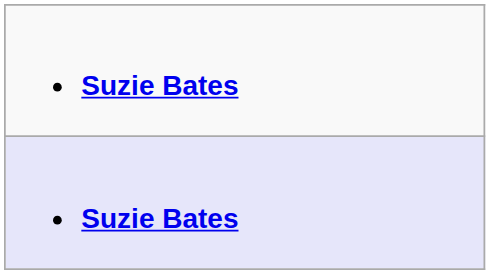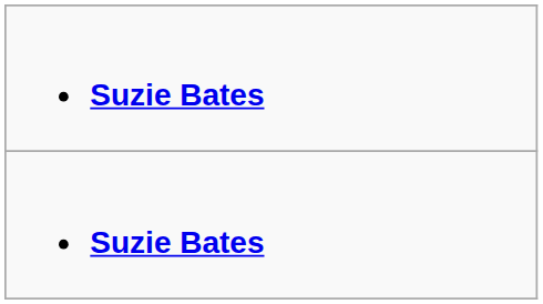row 2 | column 1: lavender background -> no background
